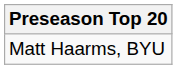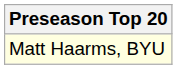row 2 | column 1: no background -> lightyellow background
